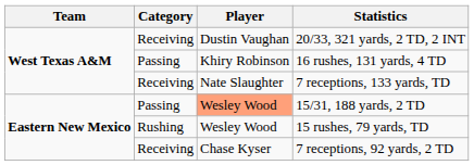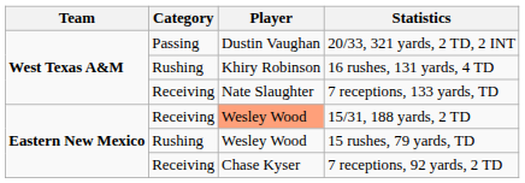20/33, 321 yards, 2 TD, 2 INT | Category: Receiving -> Passing
16 rushes, 131 yards, 4 TD | Category: Passing -> Rushing
15/31, 188 yards, 2 TD | Category: Passing -> Receiving
